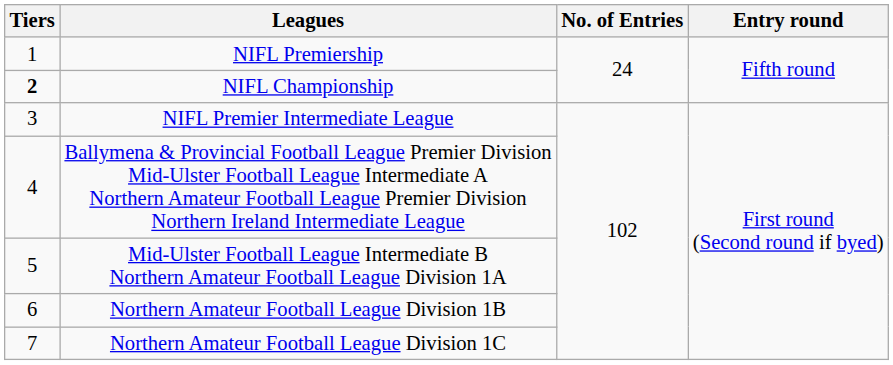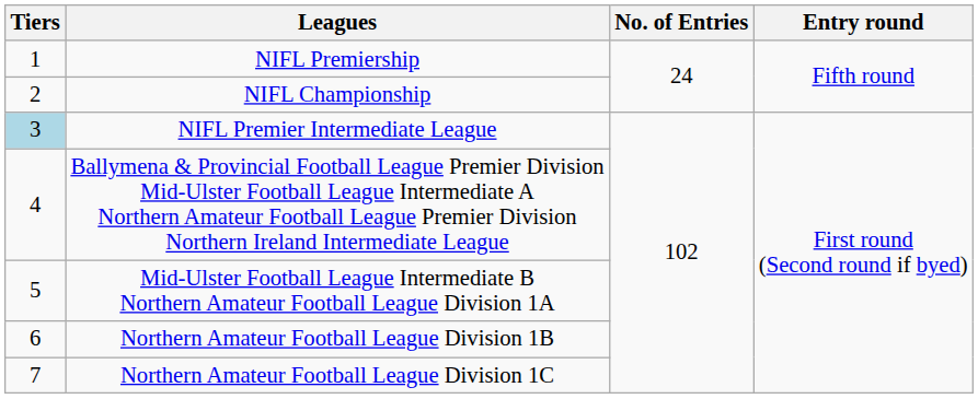NIFL Championship | Tiers: bold -> normal
NIFL Premier Intermediate League | Tiers: no background -> lightblue background
